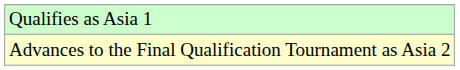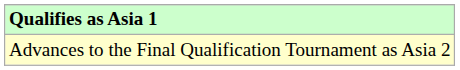row 1 | column 1: normal -> bold
